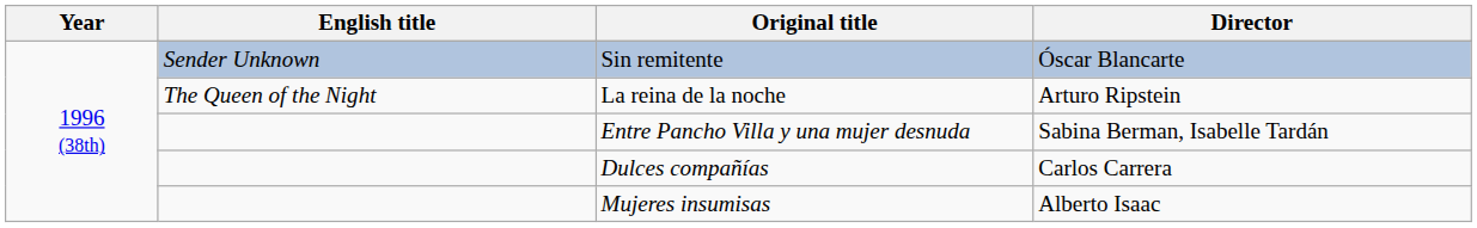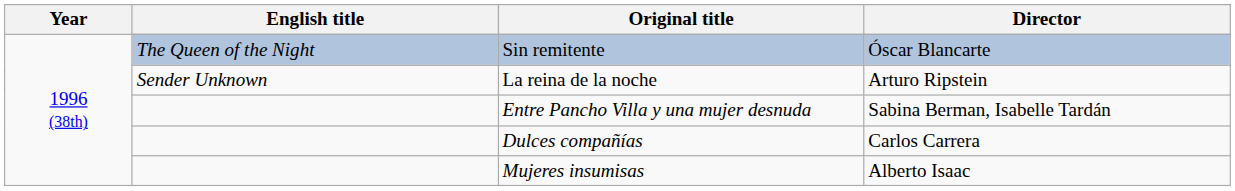Sin remitente | English title: Sender Unknown -> The Queen of the Night
La reina de la noche | English title: The Queen of the Night -> Sender Unknown
